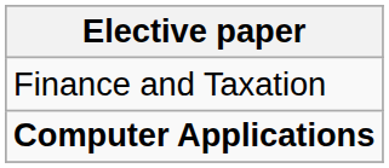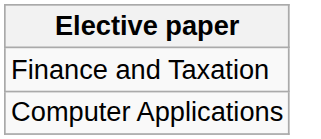row 3 | column 1: bold -> normal
